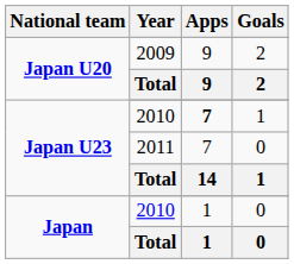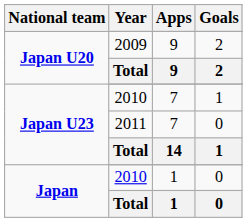Japan U23 / 2010 | Apps: bold -> normal
